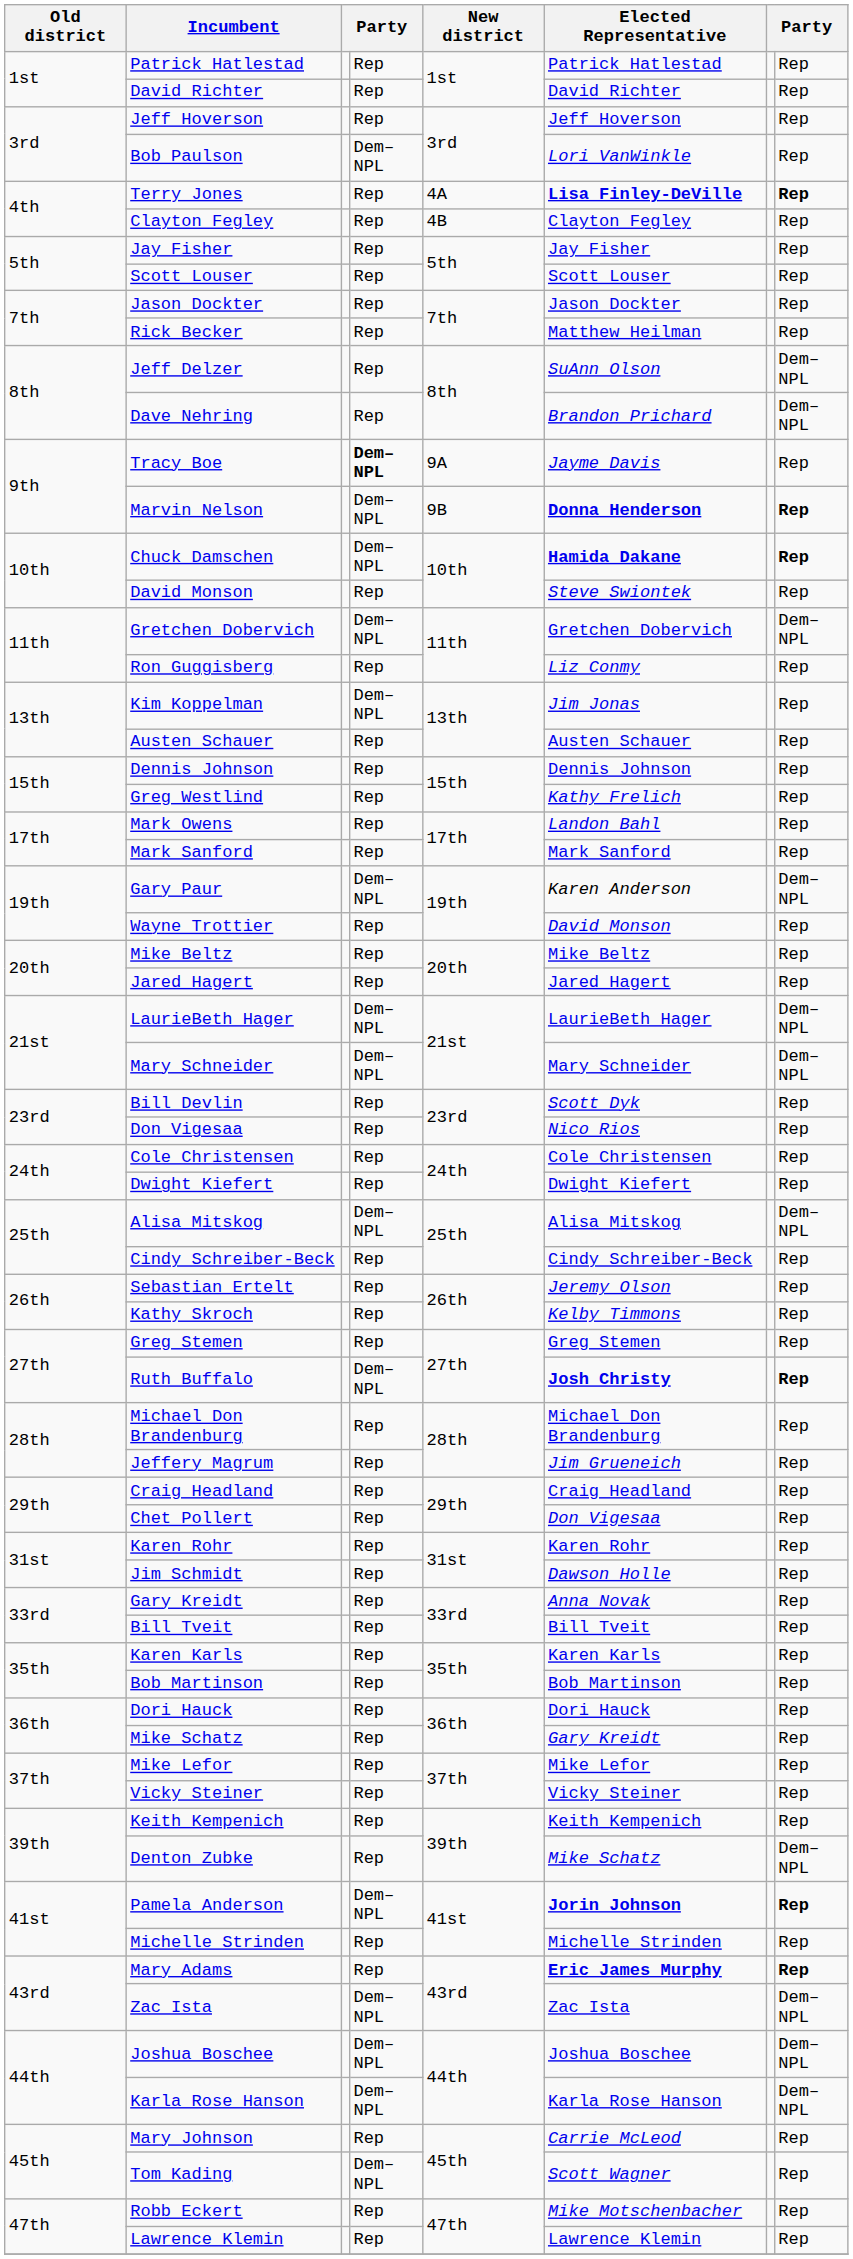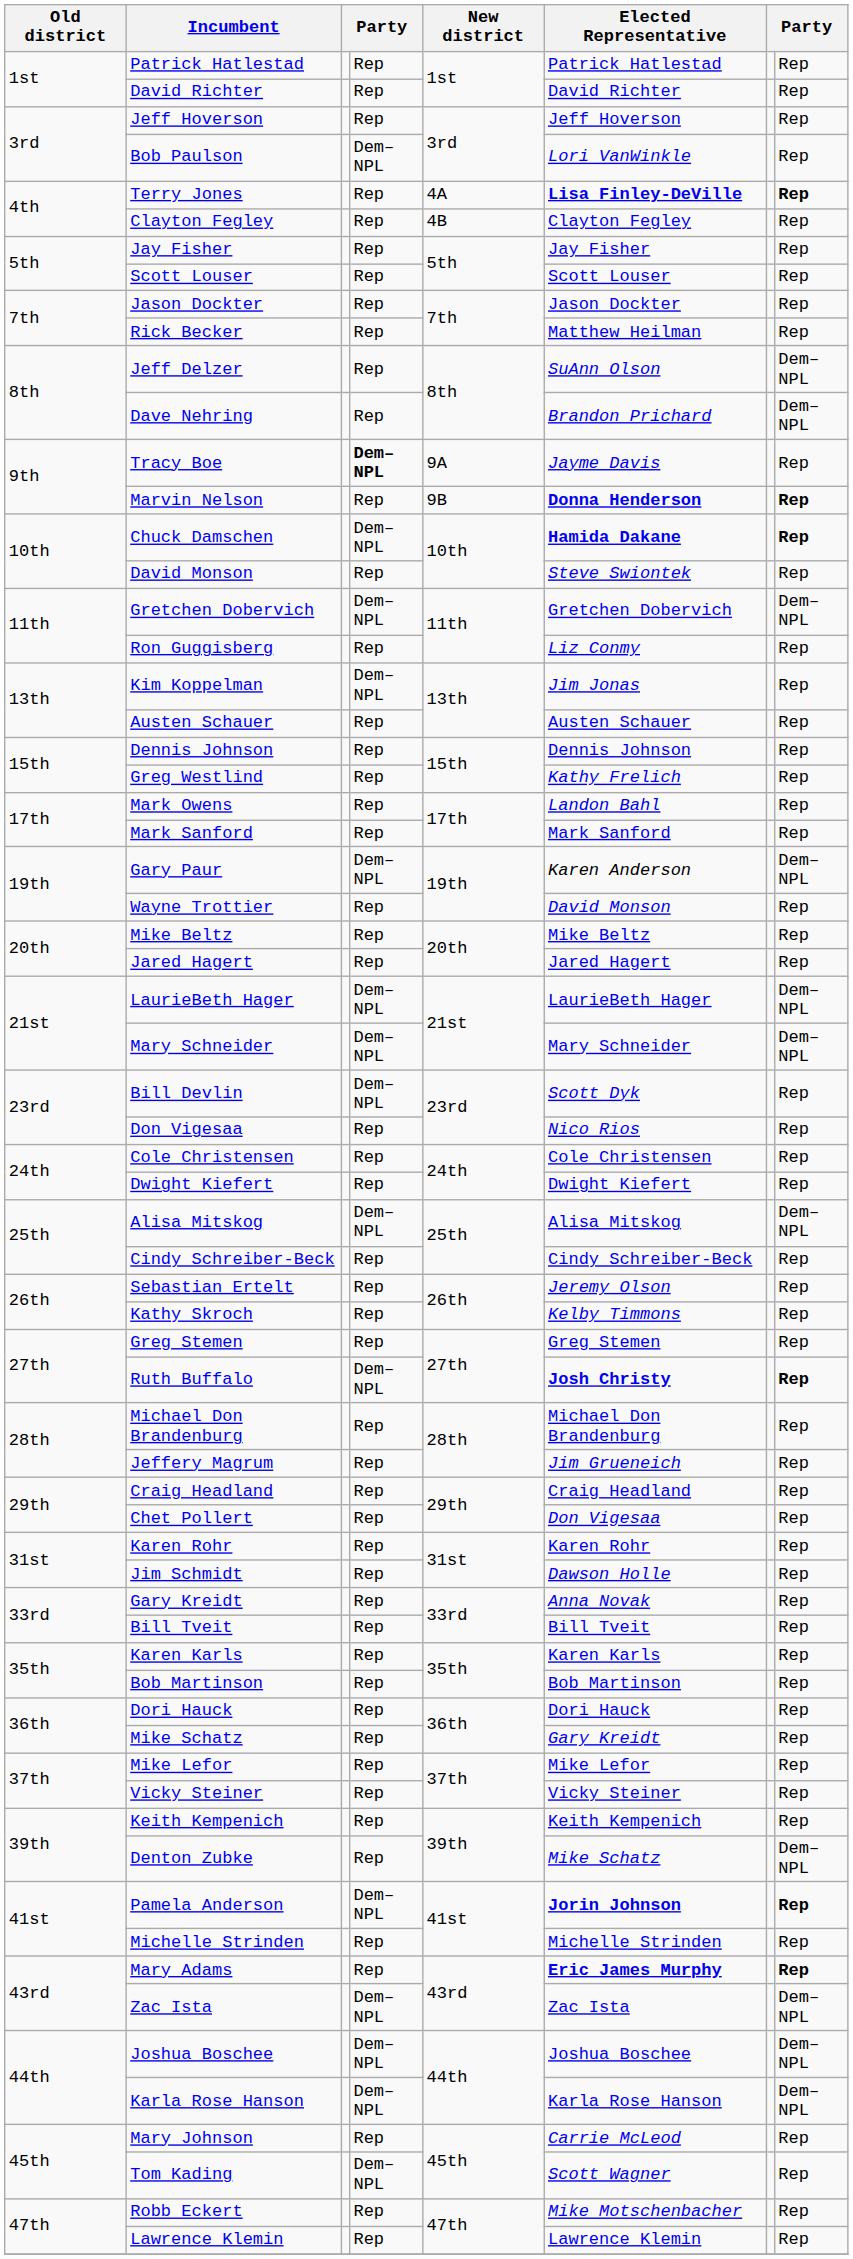Marvin Nelson | column 4: Dem–NPL -> Rep
Bill Devlin | column 4: Rep -> Dem–NPL
